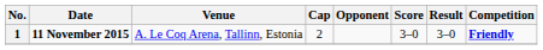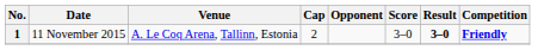1 | Date: bold -> normal
1 | Result: normal -> bold
